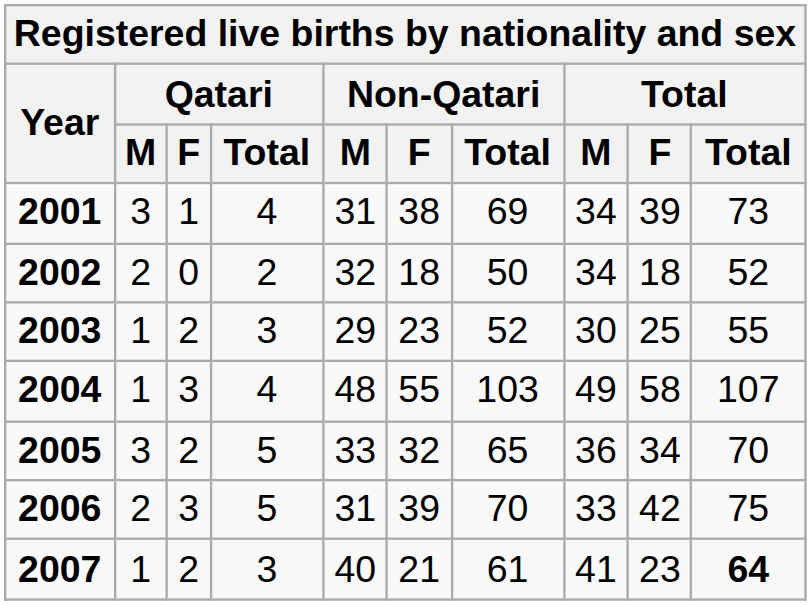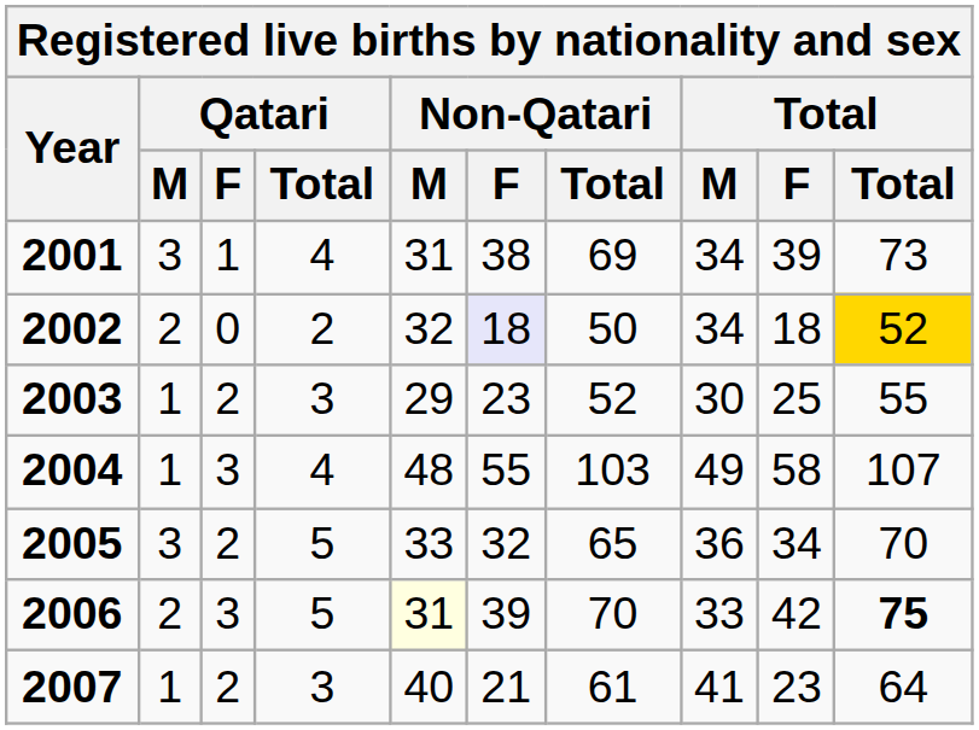2002 | Non-Qatari / F: no background -> lavender background
2002 | Total: no background -> gold background
2006 | Non-Qatari / M: no background -> lightyellow background
2006 | Total: normal -> bold
2007 | Total: bold -> normal
